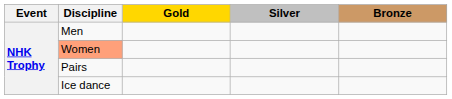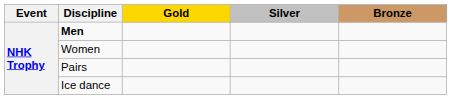Men | Discipline: normal -> bold
Women | Discipline: lightsalmon background -> no background
